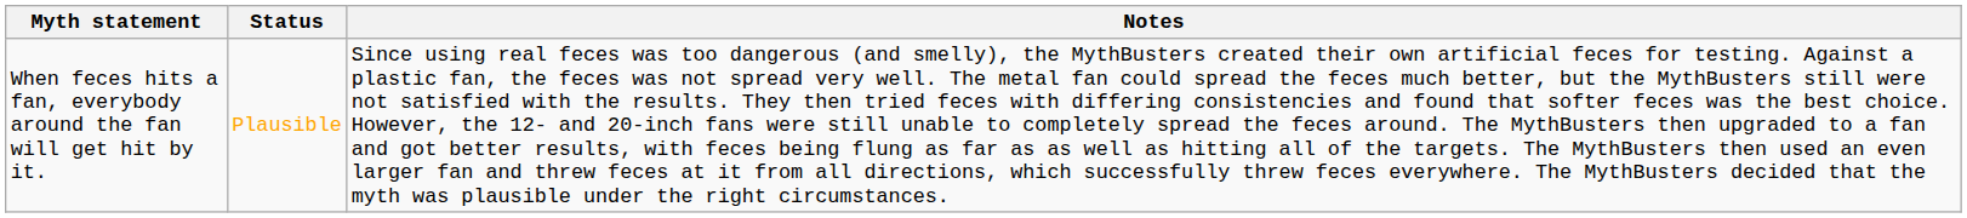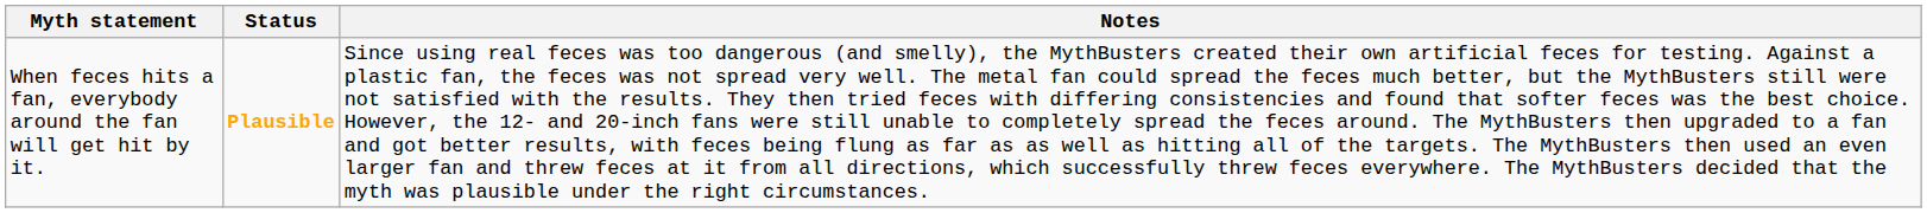row 2 | Status: normal -> bold
